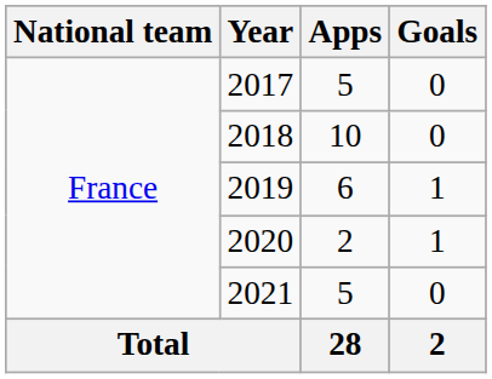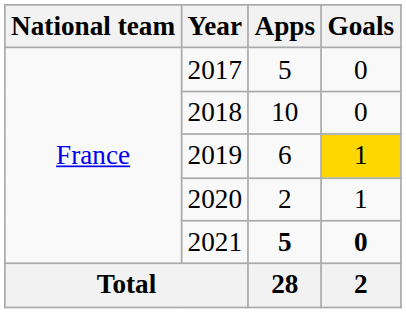2019 | Goals: no background -> gold background
2021 | Apps: normal -> bold
2021 | Goals: normal -> bold
